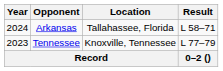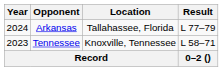Arkansas | Result: L 58–71 -> L 77–79
Tennessee | Result: L 77–79 -> L 58–71
